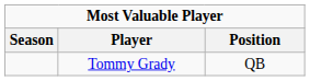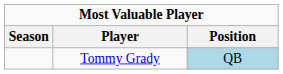Tommy Grady | Position: no background -> lightblue background
